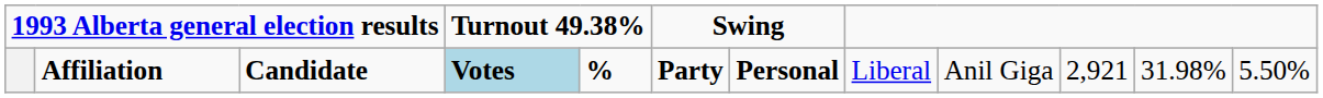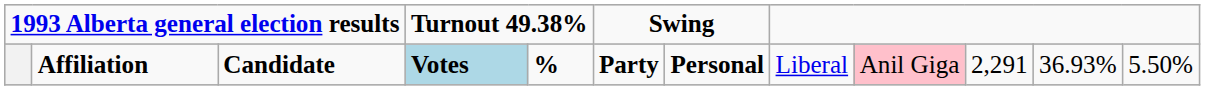Affiliation | column 9: no background -> pink background
Affiliation | column 10: 2,921 -> 2,291
Affiliation | column 11: 31.98% -> 36.93%
